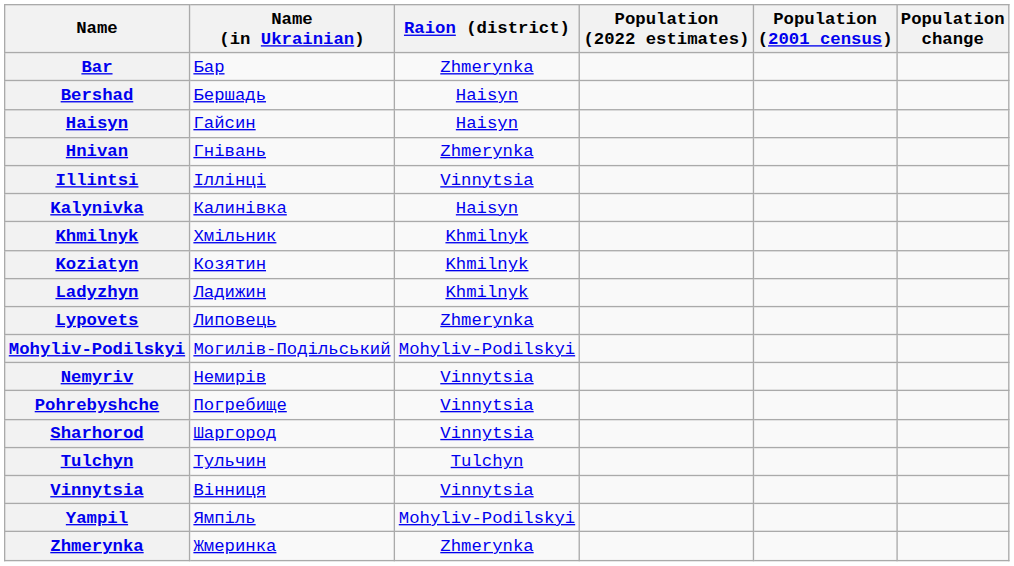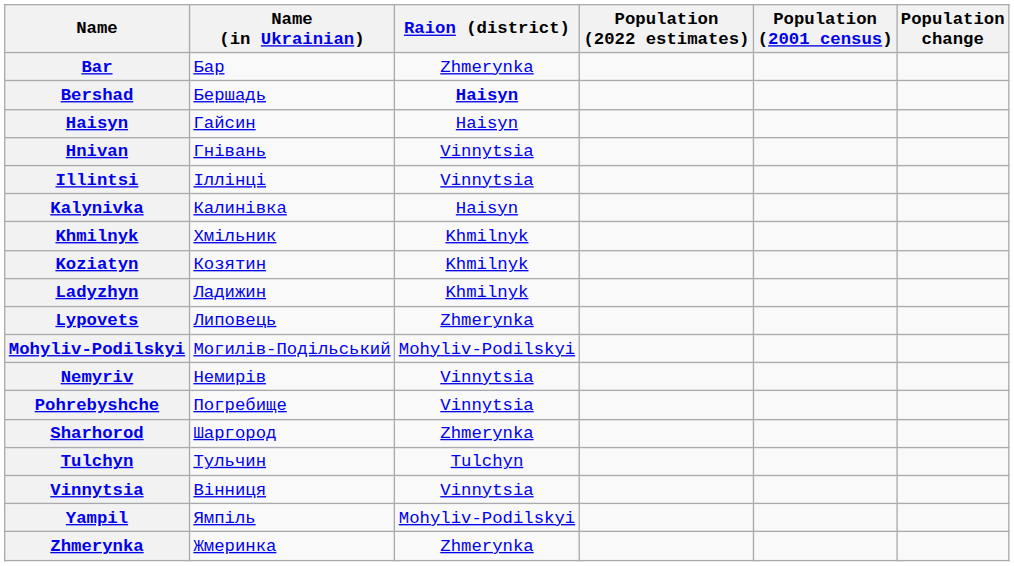Bershad | Raion (district): normal -> bold
Hnivan | Raion (district): Zhmerynka -> Vinnytsia
Sharhorod | Raion (district): Vinnytsia -> Zhmerynka
